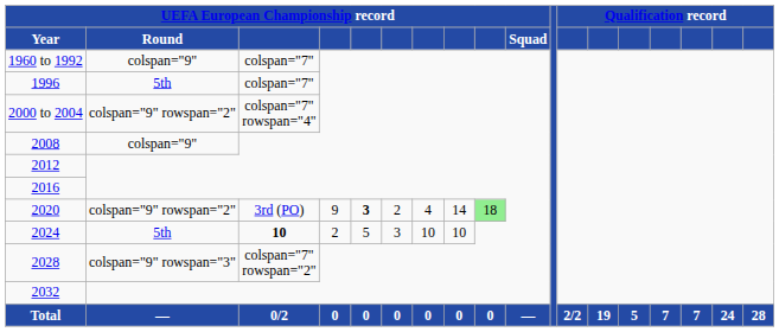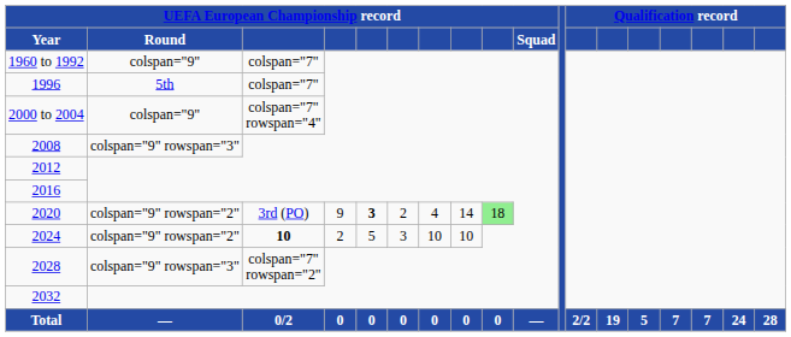2000 to 2004 | UEFA European Championship record / Round: colspan="9" rowspan="2" -> colspan="9"
2008 | UEFA European Championship record / Round: colspan="9" -> colspan="9" rowspan="3"
2024 | UEFA European Championship record / Round: 5th -> colspan="9" rowspan="2"
